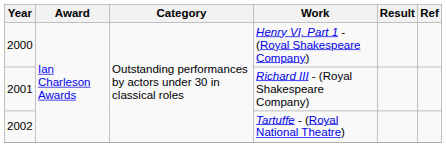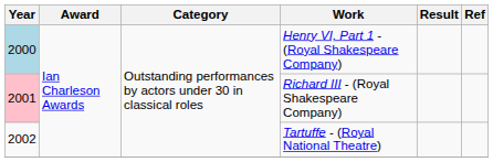Henry VI, Part 1 - (Royal Shakespeare Company) | Year: no background -> lightblue background
Richard III - (Royal Shakespeare Company) | Year: no background -> pink background
